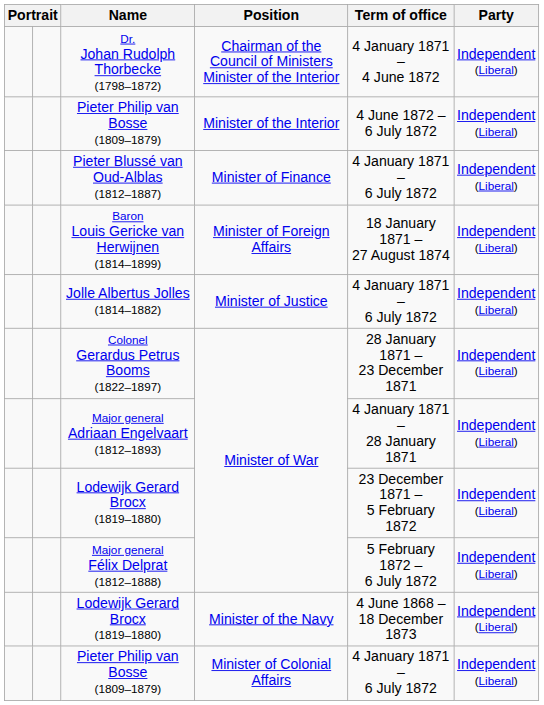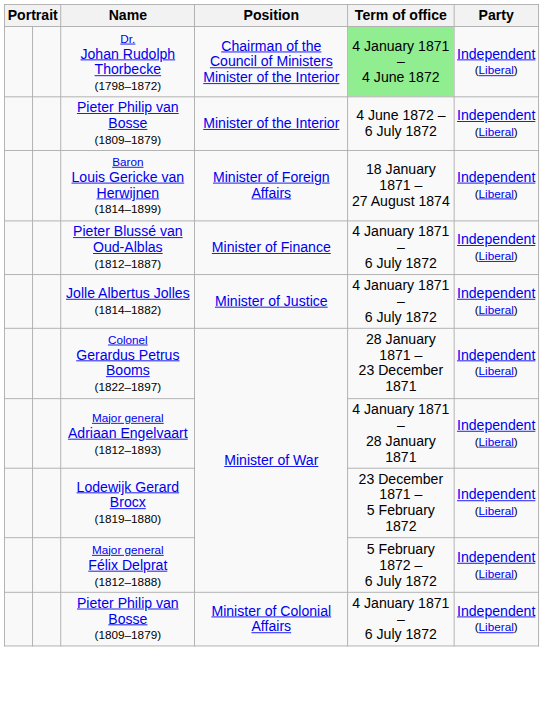Dr. Johan Rudolph Thorbecke (1798–1872) | Term of office: no background -> lightgreen background
rows swapped: Baron Louis Gericke van Herwijnen (1814–1899) <-> Pieter Blussé van Oud-Alblas (1812–1887)
- row: Lodewijk Gerard Brocx (1819–1880) | Minister of the Navy | 4 June 1868 – 18 December 1873 | Independent (Liberal)
